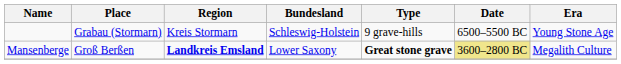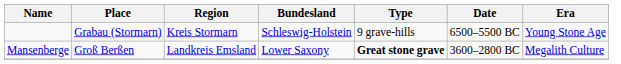Mansenberge | Region: bold -> normal
Mansenberge | Date: khaki background -> no background
